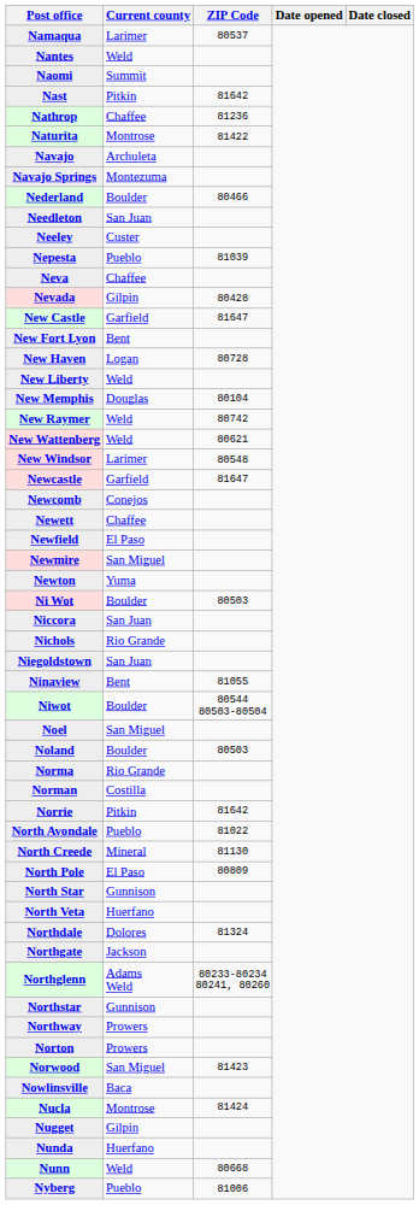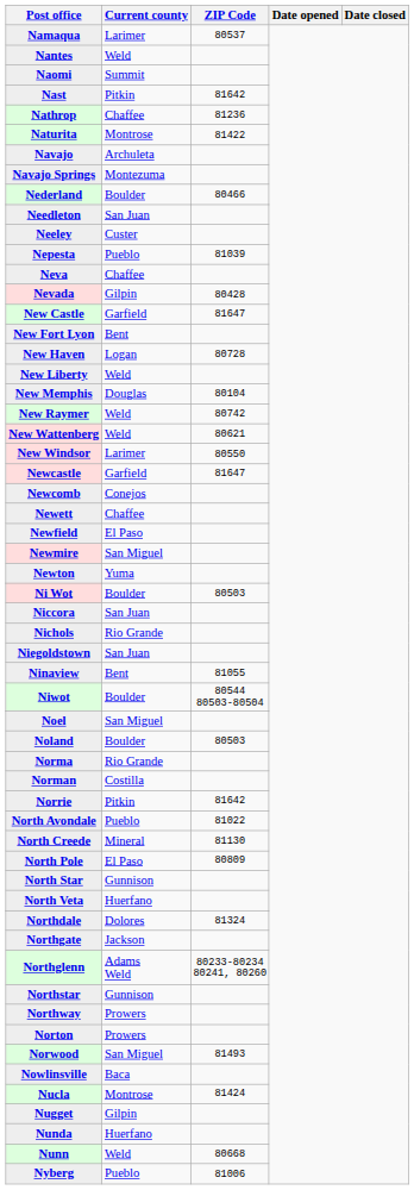New Windsor | ZIP Code: 80548 -> 80550
Norwood | ZIP Code: 81423 -> 81493
